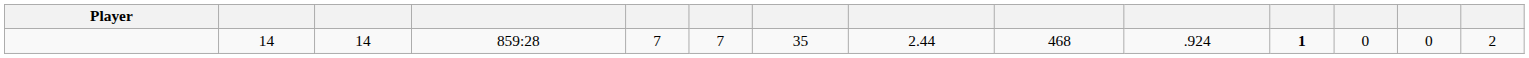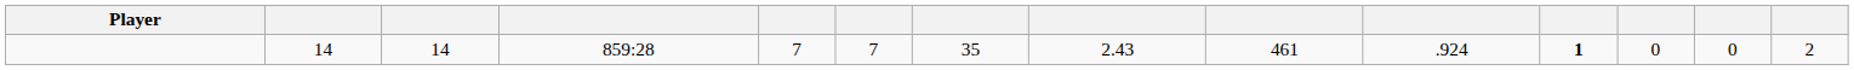row 2 | column 8: 2.44 -> 2.43
row 2 | column 9: 468 -> 461
